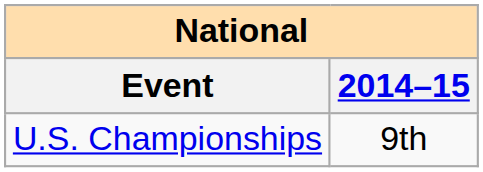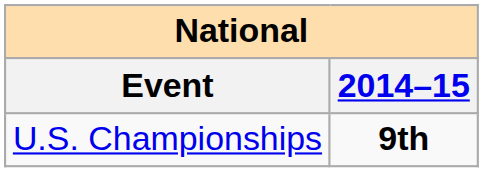U.S. Championships | 2014–15: normal -> bold
